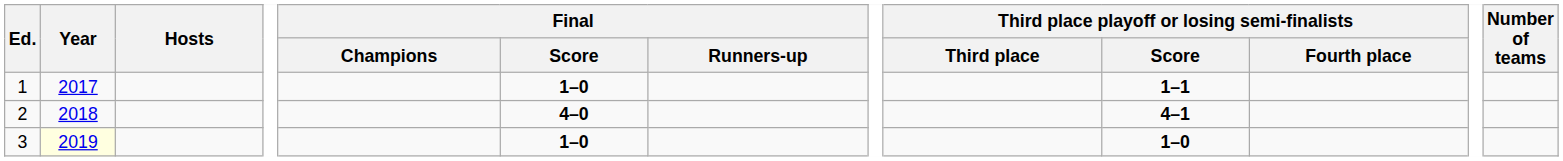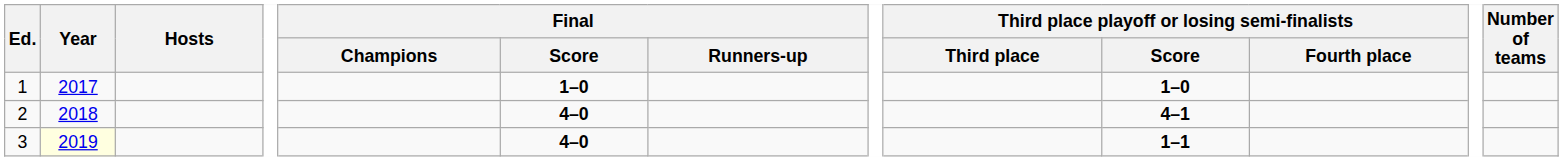1 | Third place playoff or losing semi-finalists / Score: 1–1 -> 1–0
3 | Final / Score: 1–0 -> 4–0
3 | Third place playoff or losing semi-finalists / Score: 1–0 -> 1–1
